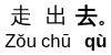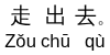走 Zǒu | column 3: bold -> normal
